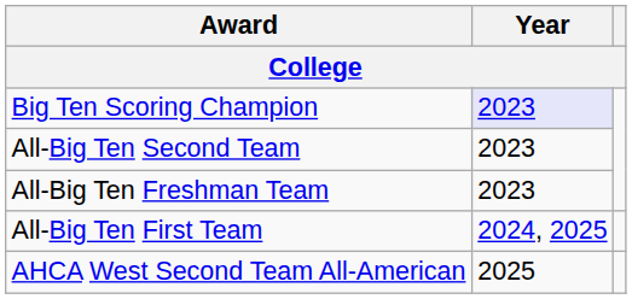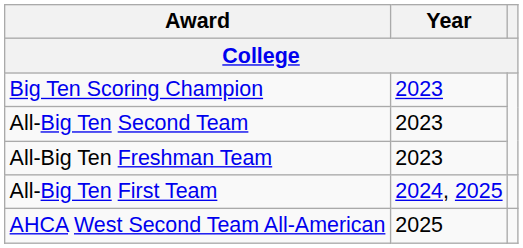Big Ten Scoring Champion | Year: lavender background -> no background
